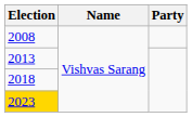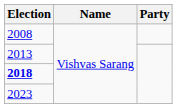2018 | Election: normal -> bold
2023 | Election: gold background -> no background
